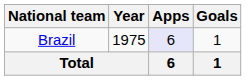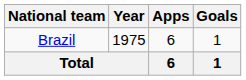Brazil | Apps: lavender background -> no background
